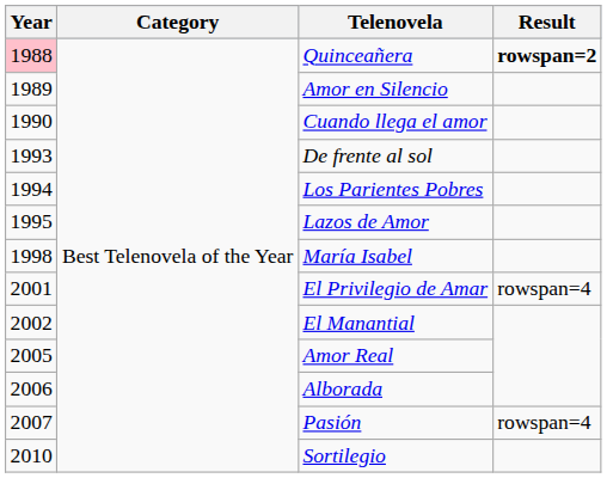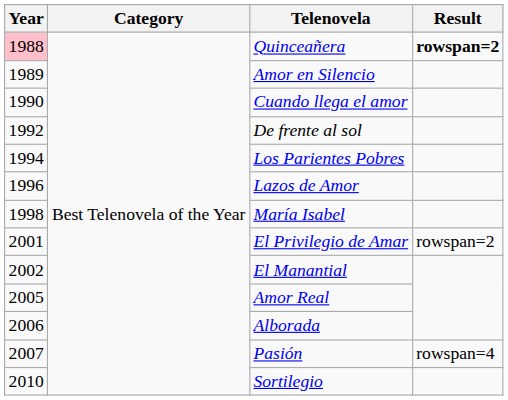De frente al sol | Year: 1993 -> 1992
Lazos de Amor | Year: 1995 -> 1996
El Privilegio de Amar | Result: rowspan=4 -> rowspan=2
